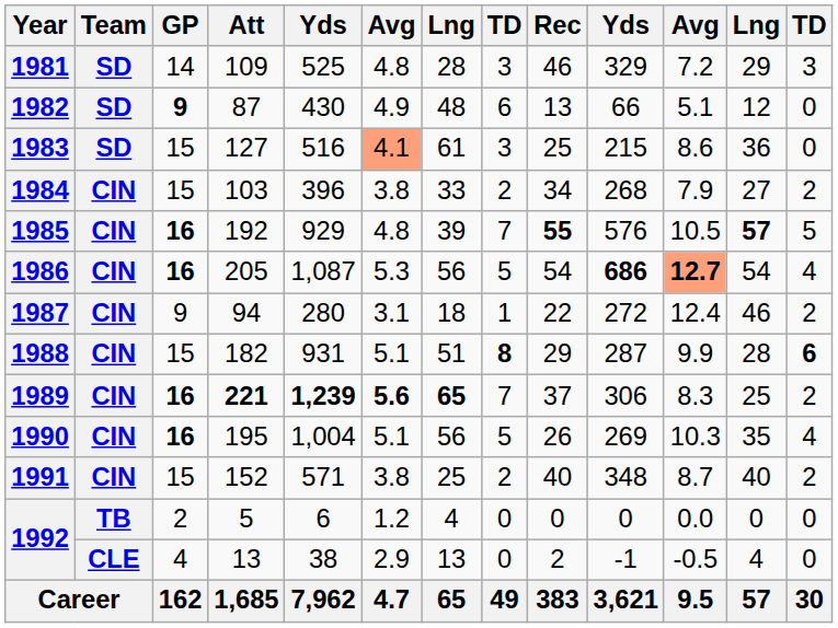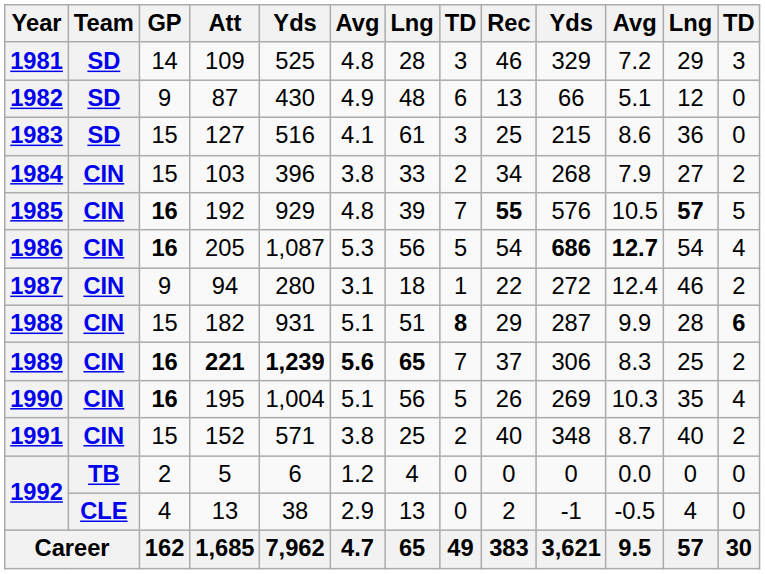1982 | GP: bold -> normal
1983 | column 6: lightsalmon background -> no background
1986 | column 11: lightsalmon background -> no background
